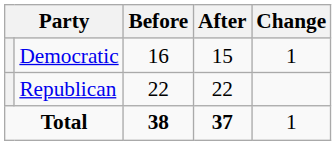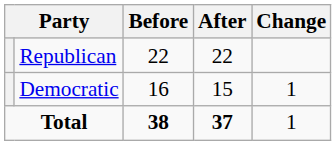rows swapped: Republican <-> Democratic
